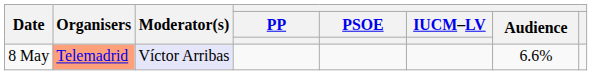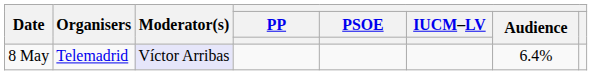8 May | Organisers: lightsalmon background -> no background
8 May | Audience: 6.6% -> 6.4%
